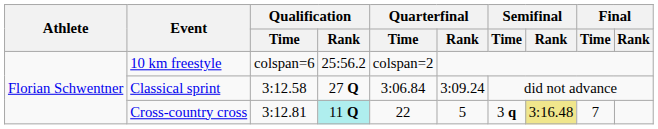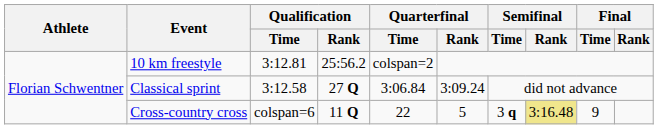10 km freestyle | Qualification / Time: colspan=6 -> 3:12.81
Cross-country cross | Qualification / Time: 3:12.81 -> colspan=6
Cross-country cross | Qualification / Rank: paleturquoise background -> no background
Cross-country cross | Final / Time: 7 -> 9
